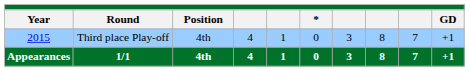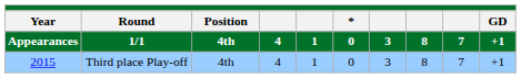rows swapped: 2015 <-> Appearances
